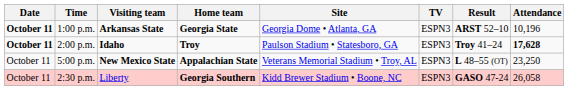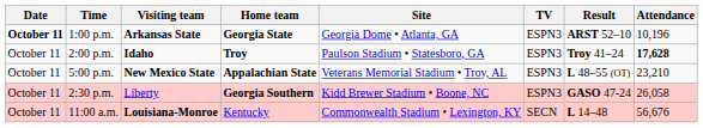2:00 p.m. | Date: bold -> normal
5:00 p.m. | Attendance: 23,250 -> 23,210
+ row: October 11 | 11:00 a.m. | Louisiana-Monroe | Kentucky | Commonwealth Stadium • Lexington, KY | SECN | L 14–48 | 56,676
